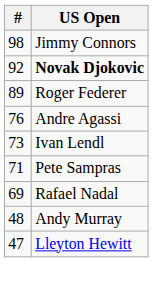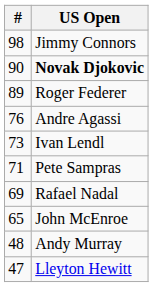Novak Djokovic | #: 92 -> 90
+ row: 65 | John McEnroe
